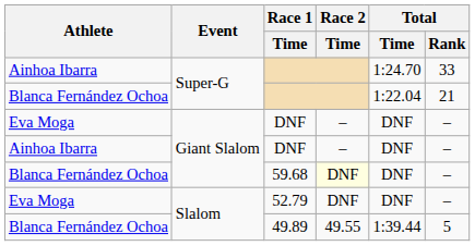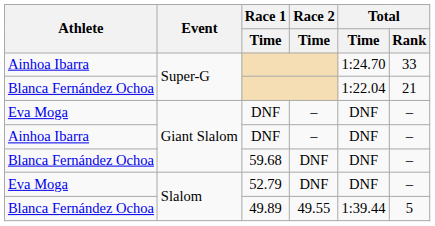59.68 | Race 2 / Time: lightyellow background -> no background
